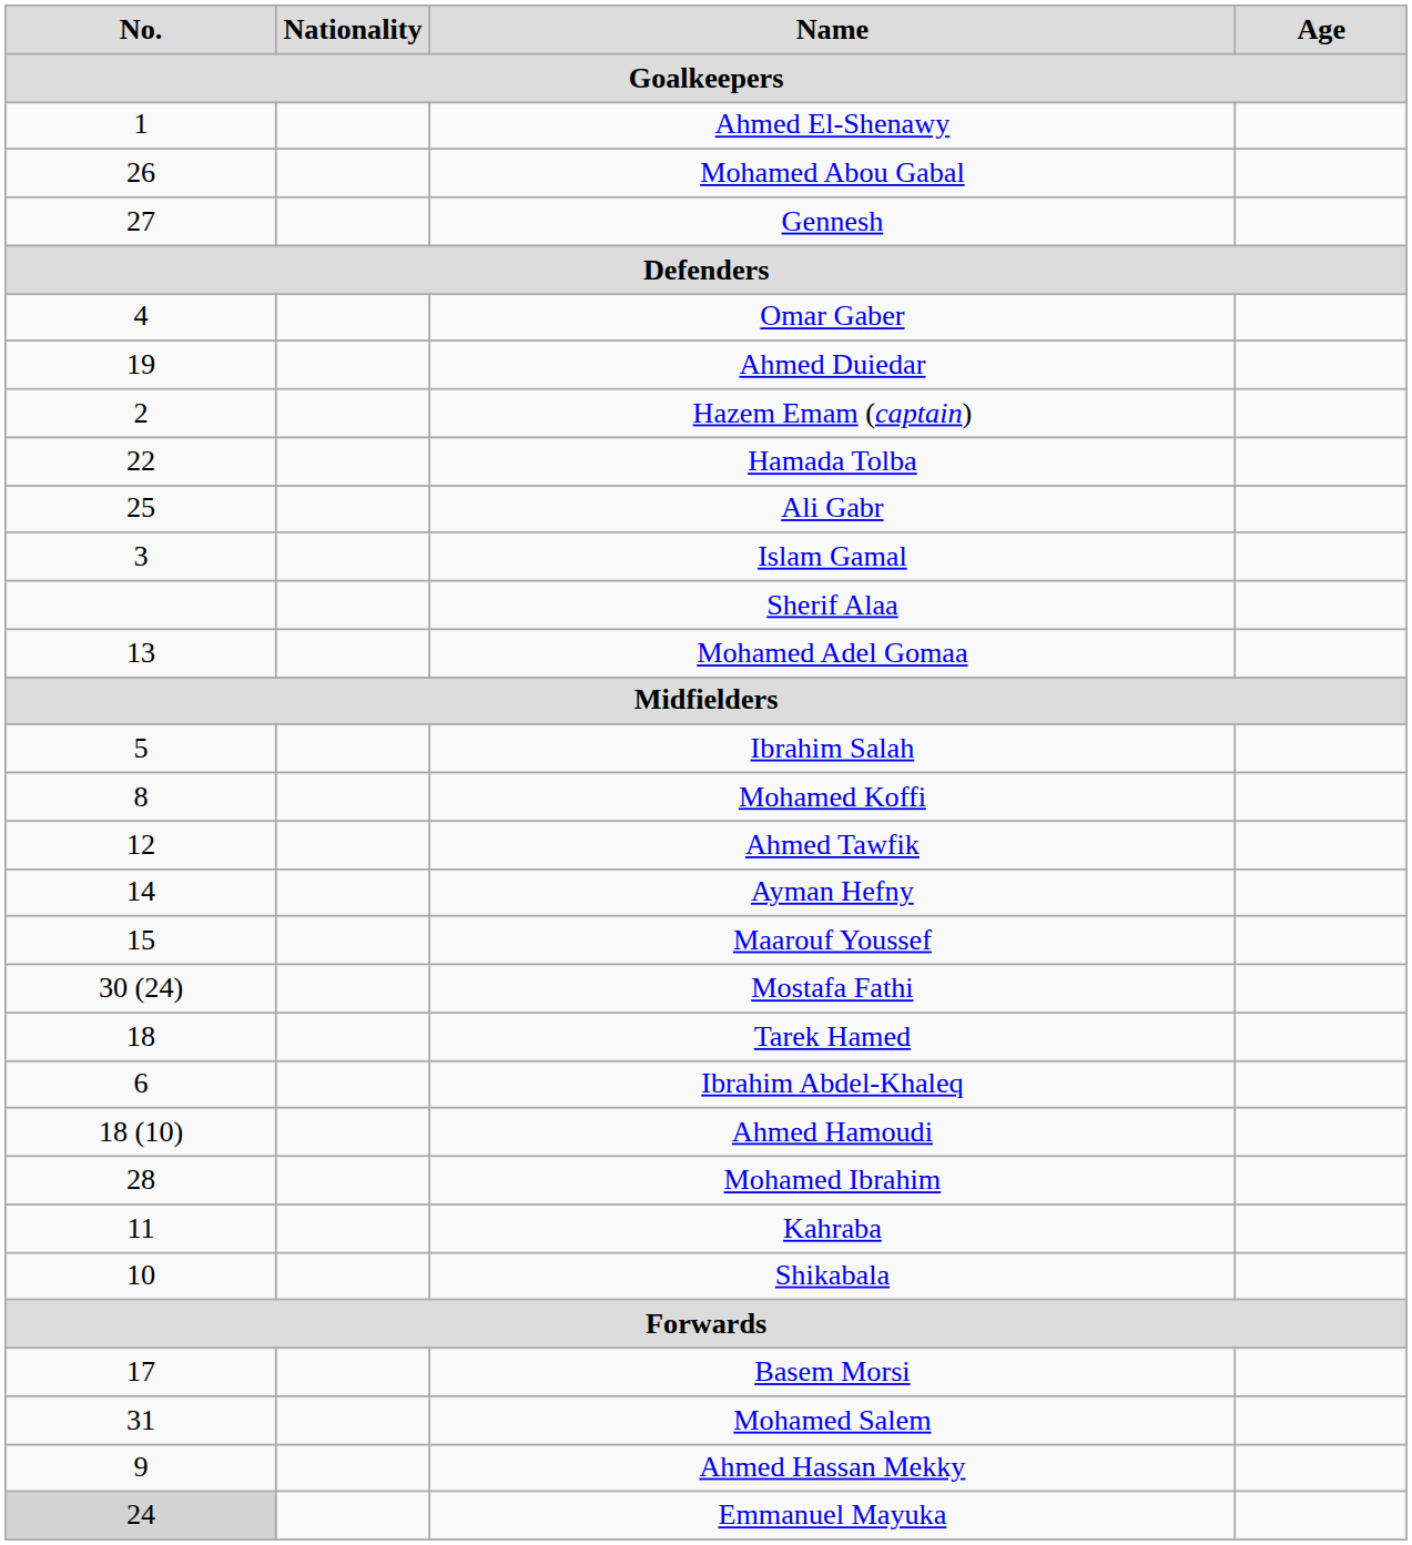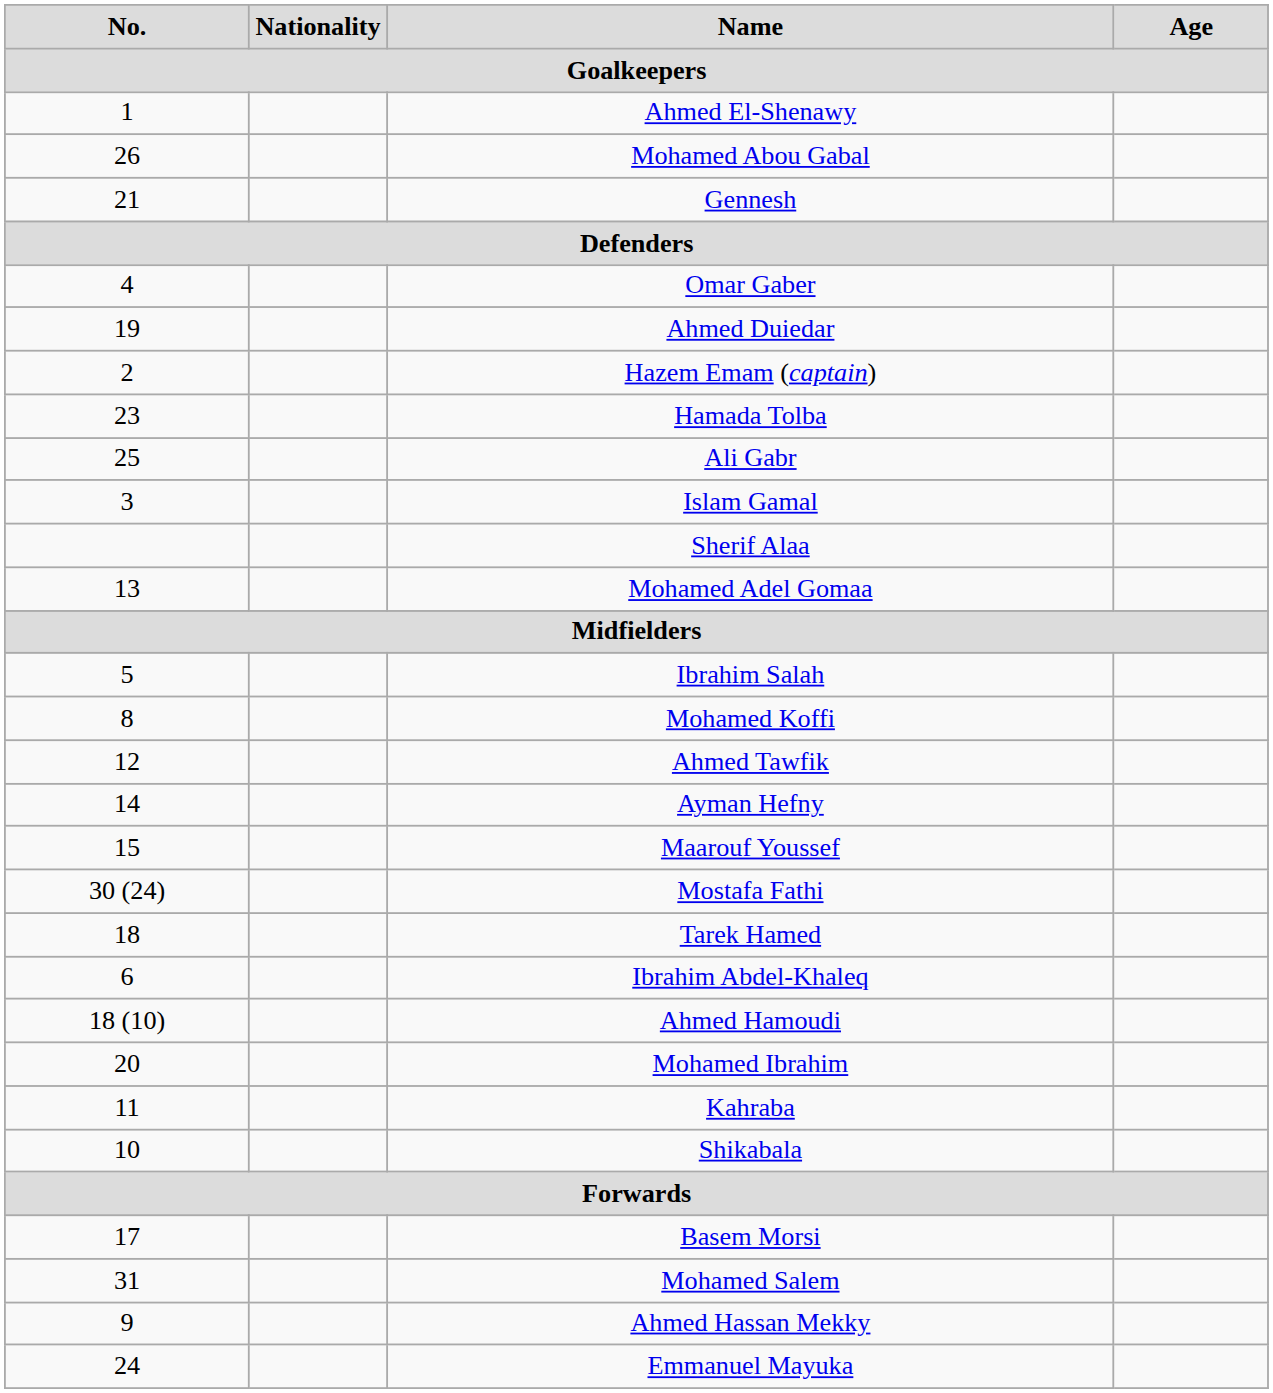Gennesh | No.: 27 -> 21
Hamada Tolba | No.: 22 -> 23
Mohamed Ibrahim | No.: 28 -> 20
Emmanuel Mayuka | No.: lightgrey background -> no background
